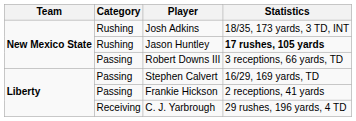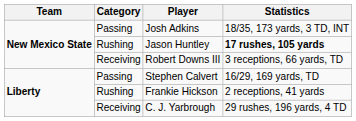Josh Adkins | Category: Rushing -> Passing
Robert Downs III | Category: Passing -> Receiving
Frankie Hickson | Category: Passing -> Rushing
